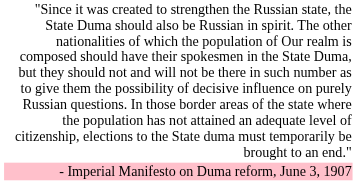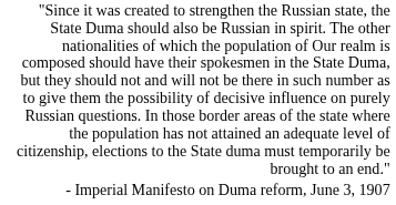row 2 | column 1: pink background -> no background
